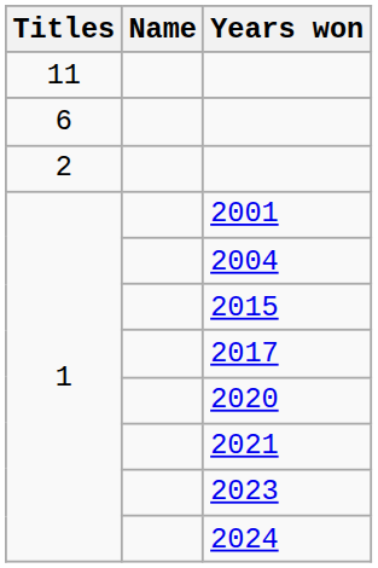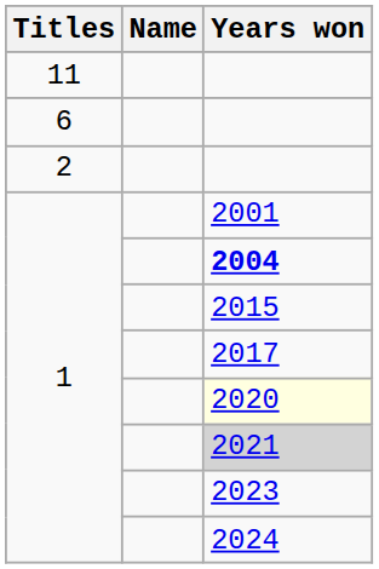2004 | Years won: normal -> bold
2020 | Years won: no background -> lightyellow background
2021 | Years won: no background -> lightgrey background
